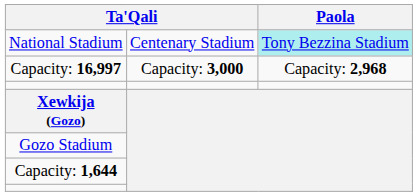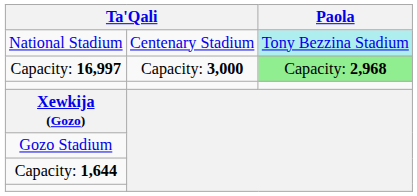Capacity: 16,997 | Paola: no background -> lightgreen background
